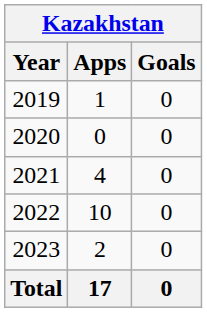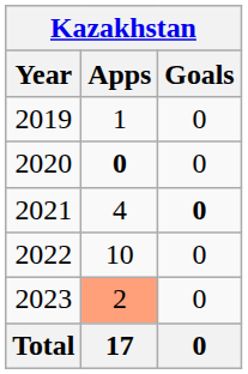2020 | Apps: normal -> bold
2021 | Goals: normal -> bold
2023 | Apps: no background -> lightsalmon background
